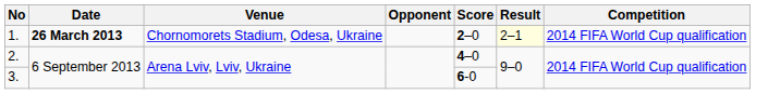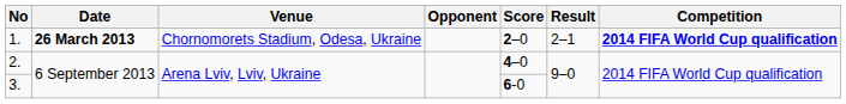1. | Result: lightyellow background -> no background
1. | Competition: normal -> bold
